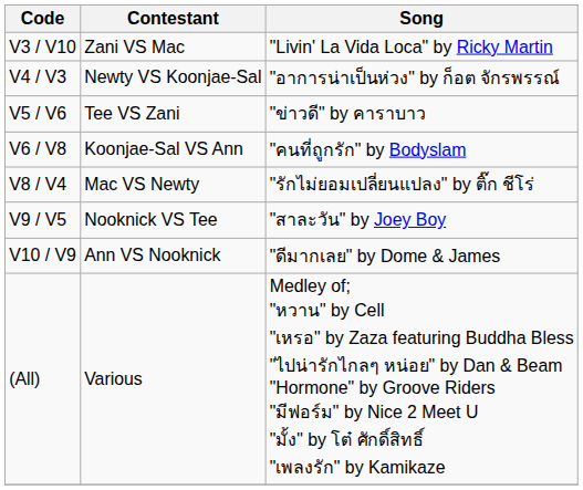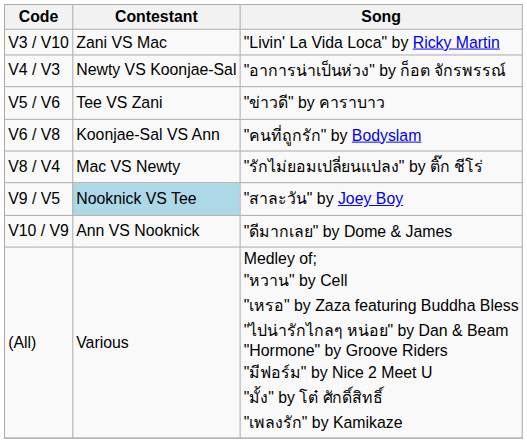V9 / V5 | Contestant: no background -> lightblue background
